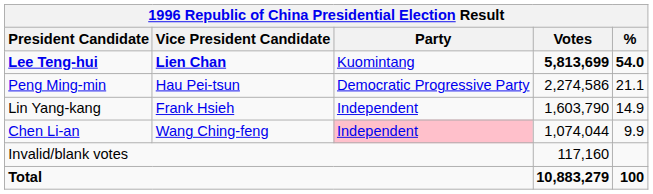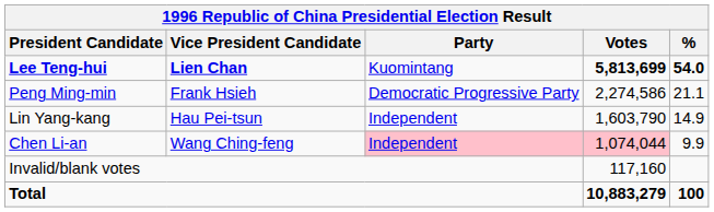Peng Ming-min | Vice President Candidate: Hau Pei-tsun -> Frank Hsieh
Lin Yang-kang | Vice President Candidate: Frank Hsieh -> Hau Pei-tsun
Chen Li-an | Votes: no background -> pink background
